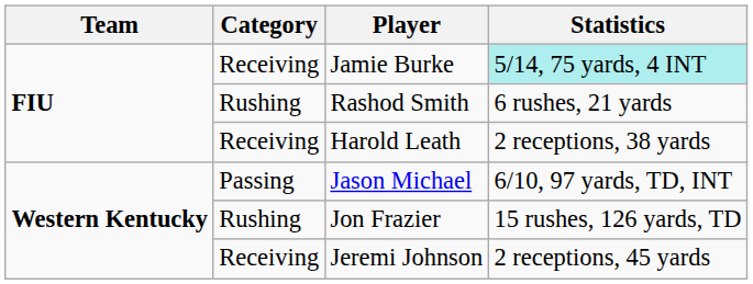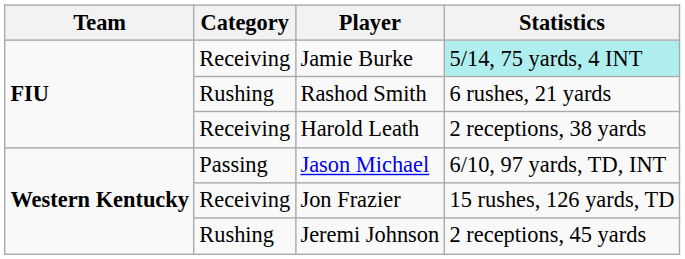Jon Frazier | Category: Rushing -> Receiving
Jeremi Johnson | Category: Receiving -> Rushing
